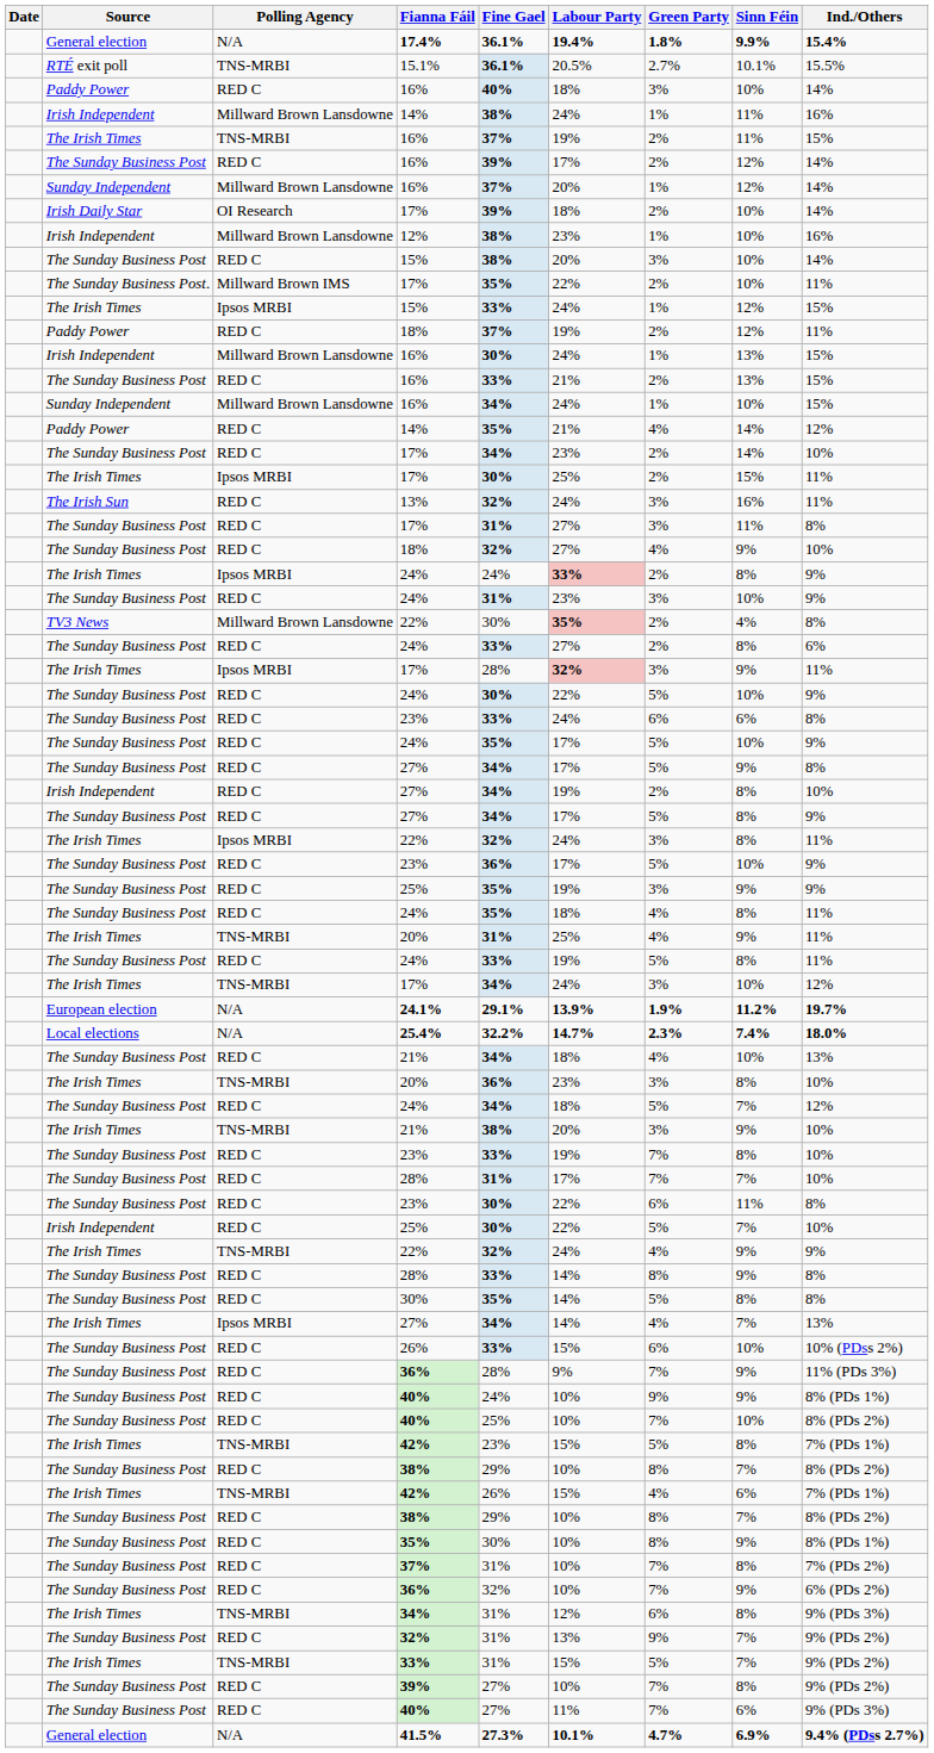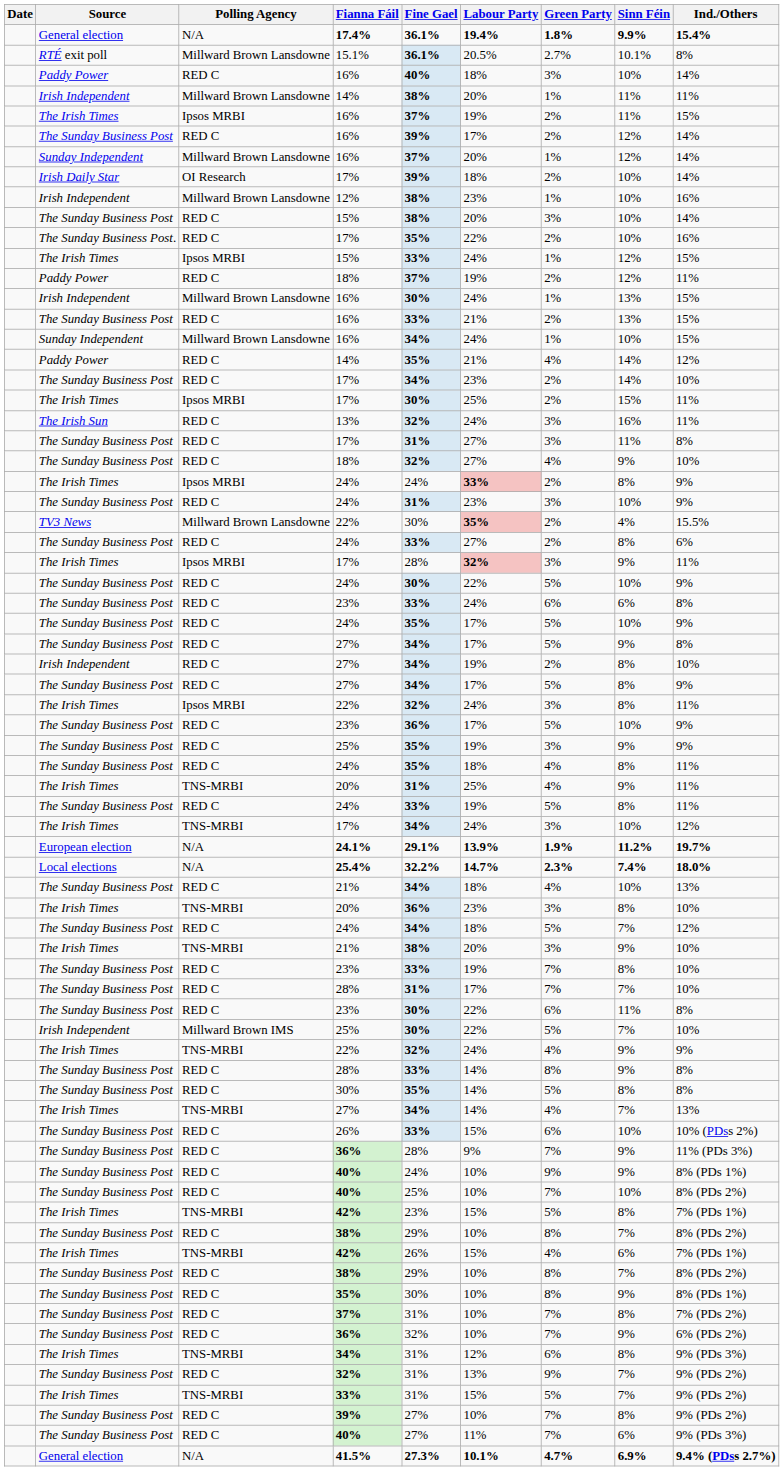15.1% | Polling Agency: TNS-MRBI -> Millward Brown Lansdowne
15.1% | Ind./Others: 15.5% -> 8%
Irish Independent / 14% | Labour Party: 24% -> 20%
Irish Independent / 14% | Ind./Others: 16% -> 11%
The Irish Times / 16% | Polling Agency: TNS-MRBI -> Ipsos MRBI
The Sunday Business Post. / 17% | Polling Agency: Millward Brown IMS -> RED C
The Sunday Business Post. / 17% | Ind./Others: 11% -> 16%
TV3 News / 22% | Ind./Others: 8% -> 15.5%
Irish Independent / 25% | Polling Agency: RED C -> Millward Brown IMS
The Irish Times / 27% | Polling Agency: Ipsos MRBI -> TNS-MRBI
